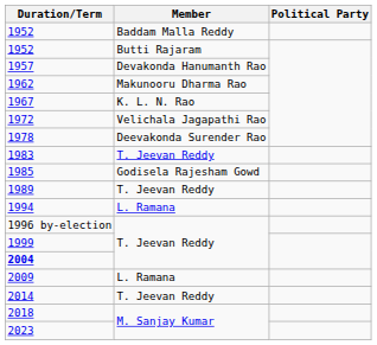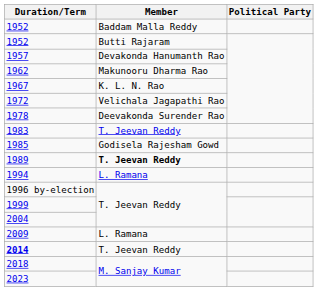1989 | Member: normal -> bold
2004 | Duration/Term: bold -> normal
2014 | Duration/Term: normal -> bold
